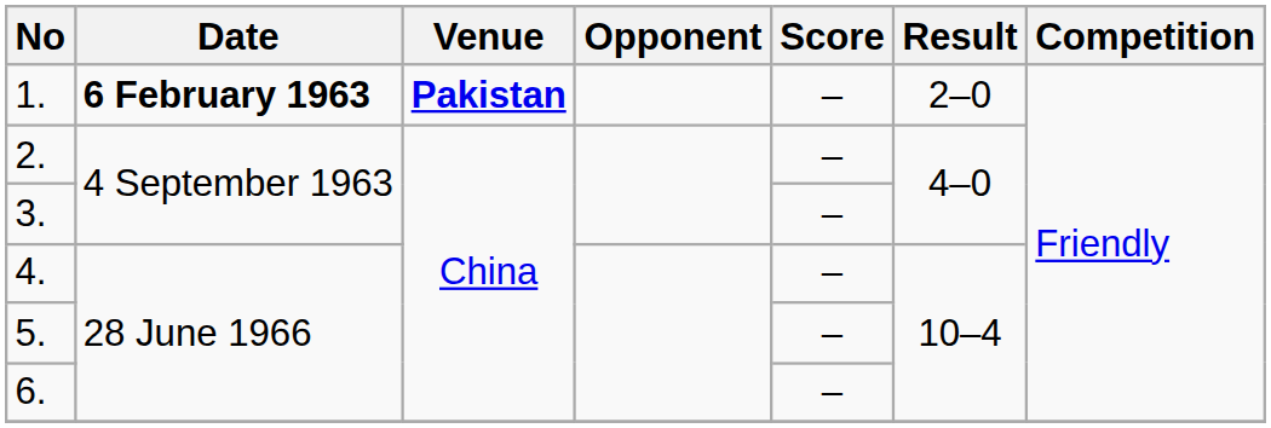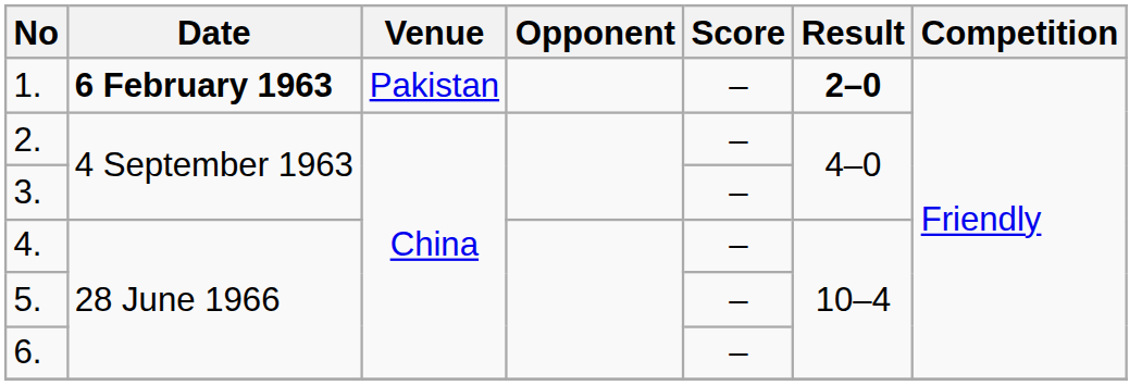1. | Venue: bold -> normal
1. | Result: normal -> bold
